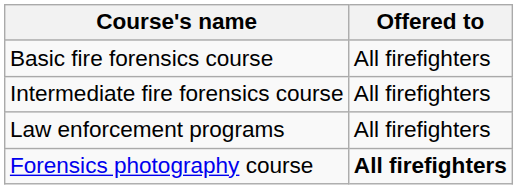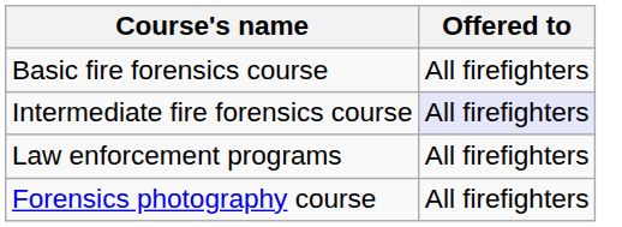row 3 | Offered to: no background -> lavender background
row 5 | Offered to: bold -> normal
